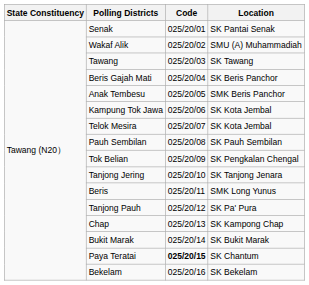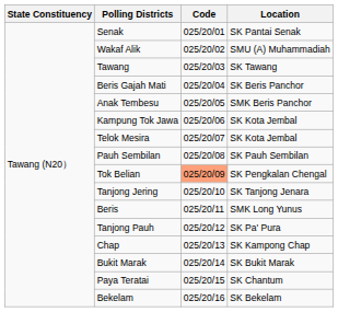Tok Belian | Code: no background -> lightsalmon background
Paya Teratai | Code: bold -> normal
